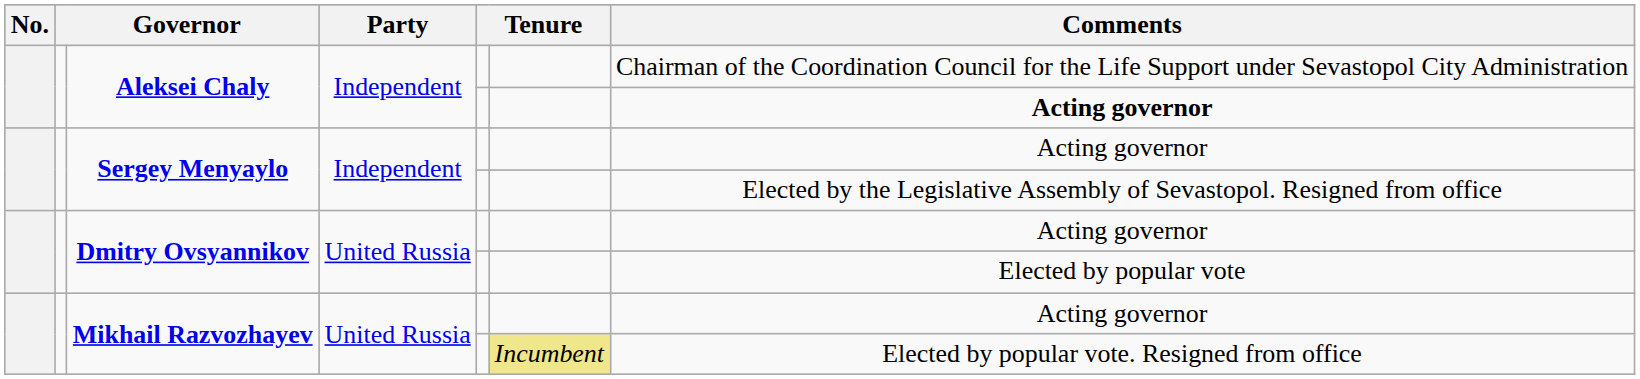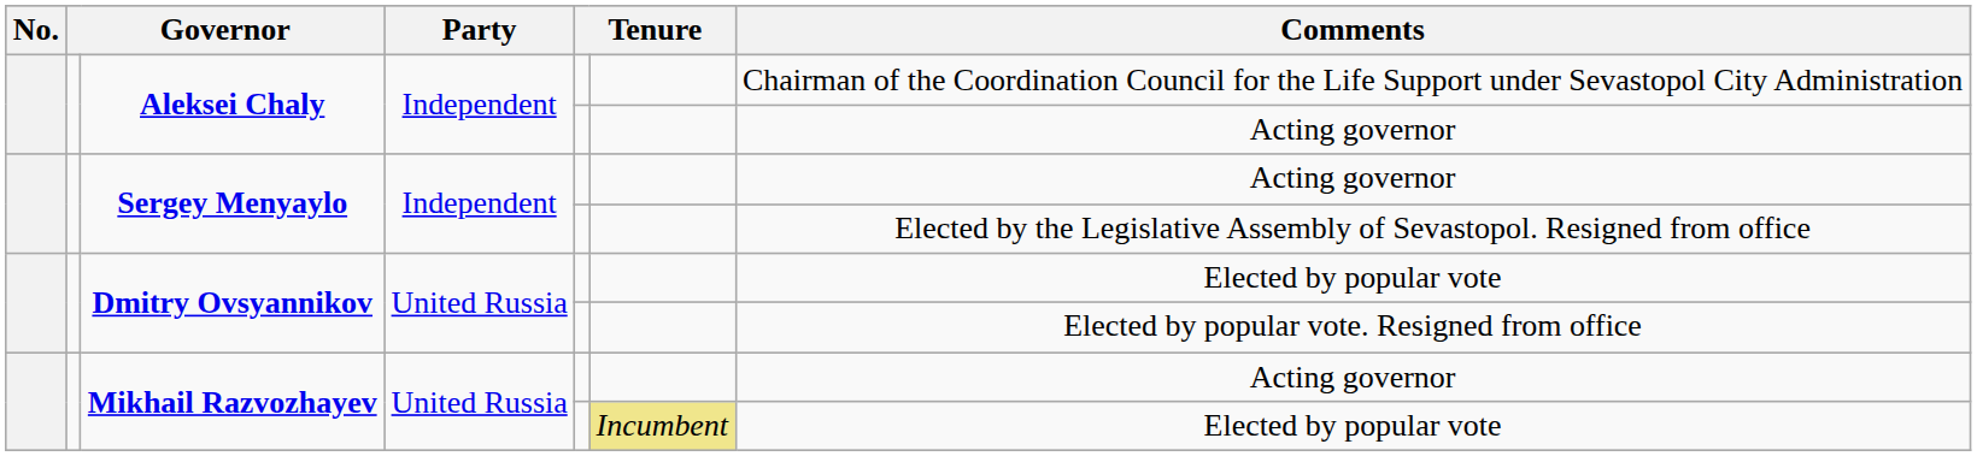row 3 | Comments: bold -> normal
row 6 | Comments: Acting governor -> Elected by popular vote
row 7 | Comments: Elected by popular vote -> Elected by popular vote. Resigned from office
row 9 | Comments: Elected by popular vote. Resigned from office -> Elected by popular vote
